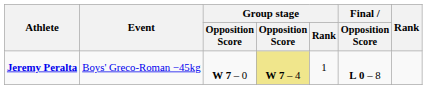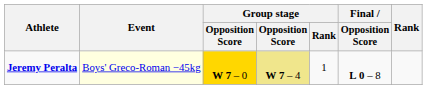Jeremy Peralta | Event: no background -> lightyellow background
Jeremy Peralta | column 3: no background -> gold background
